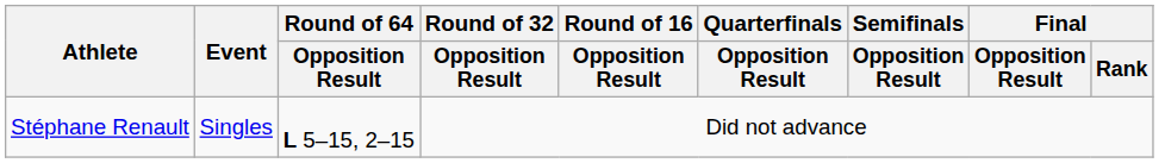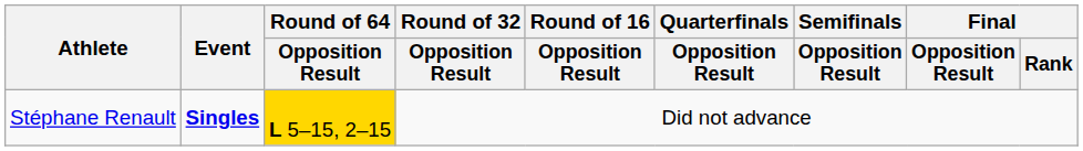Stéphane Renault | Event: normal -> bold
Stéphane Renault | Round of 64 / Opposition Result: no background -> gold background
